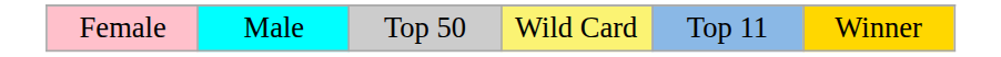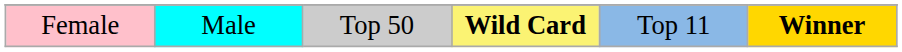Female | column 4: normal -> bold
Female | column 6: normal -> bold
